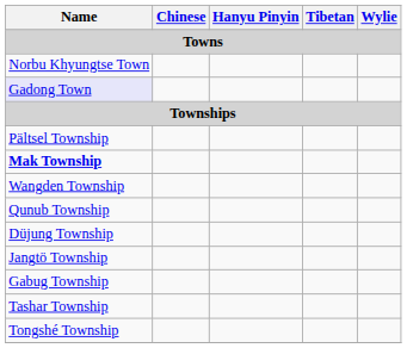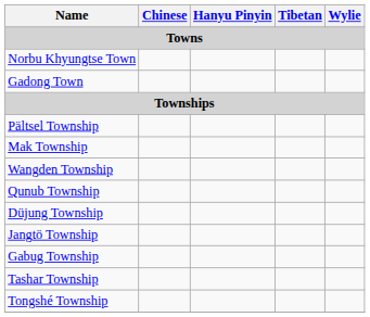Gadong Town | Name: lavender background -> no background
Mak Township | Name: bold -> normal
